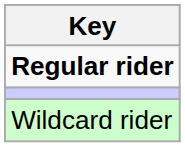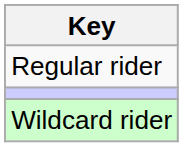Regular rider | column 1: bold -> normal
